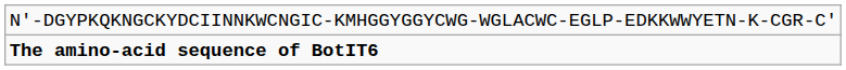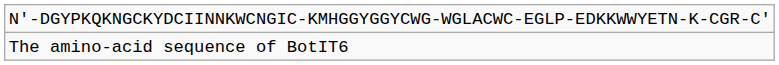row 2 | column 1: bold -> normal
